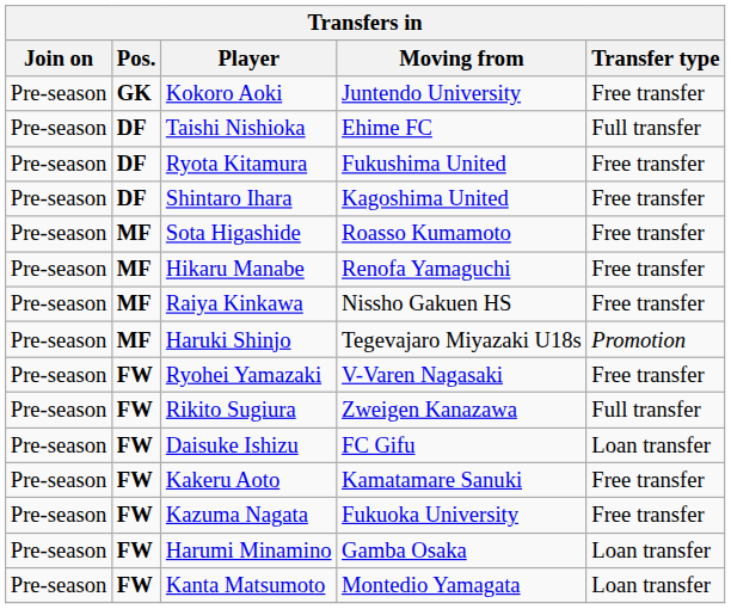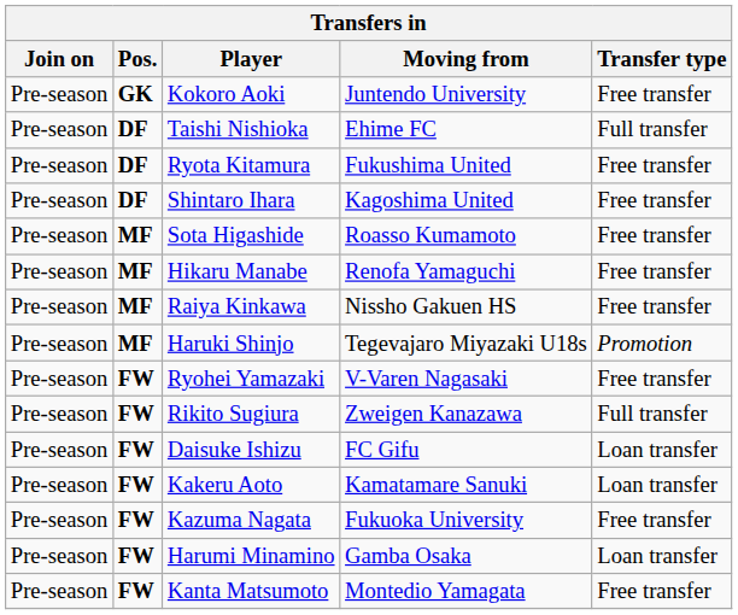Kakeru Aoto | Transfer type: Free transfer -> Loan transfer
Kanta Matsumoto | Transfer type: Loan transfer -> Free transfer
